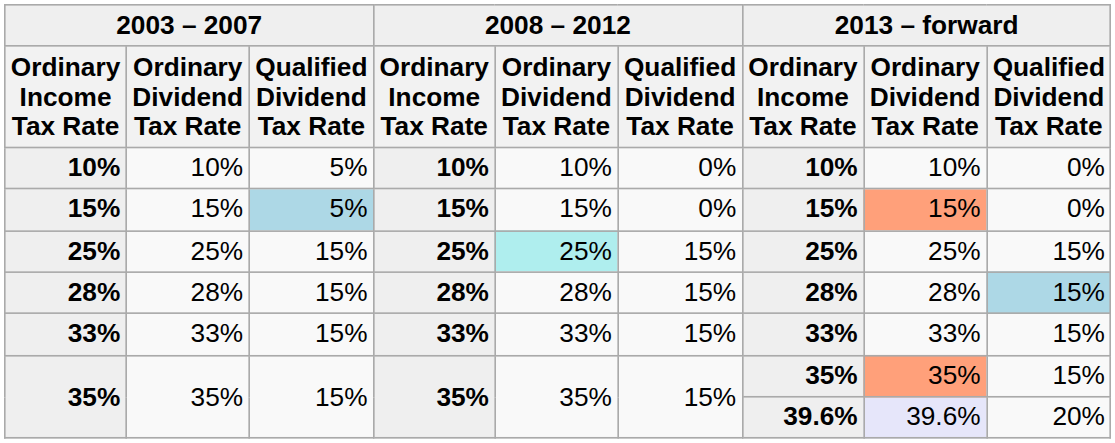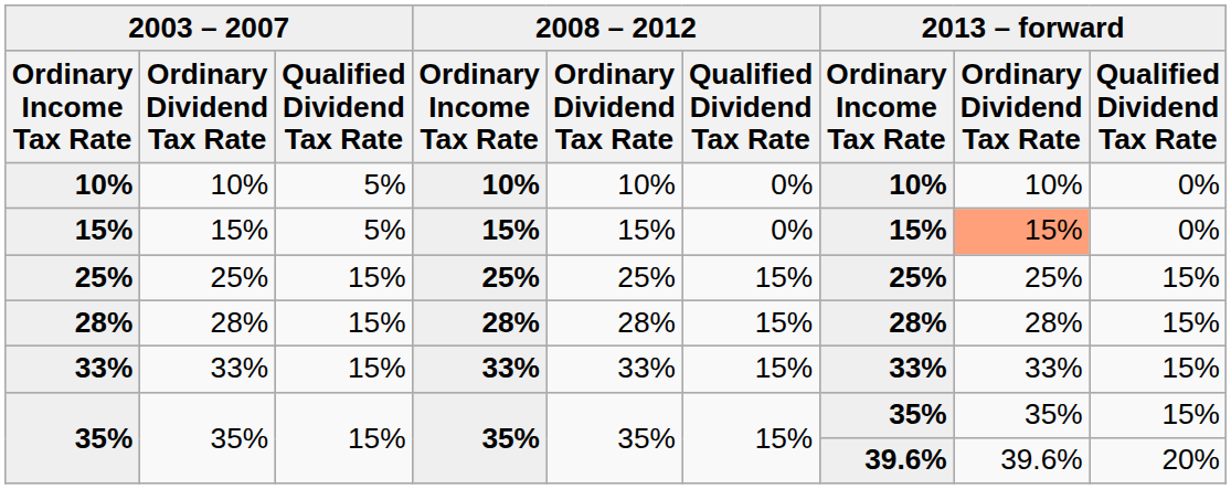row 4 | 2003 – 2007 / Qualified Dividend Tax Rate: lightblue background -> no background
row 5 | 2008 – 2012 / Ordinary Dividend Tax Rate: paleturquoise background -> no background
row 6 | 2013 – forward / Qualified Dividend Tax Rate: lightblue background -> no background
row 8 | 2013 – forward / Ordinary Dividend Tax Rate: lightsalmon background -> no background
row 9 | 2013 – forward / Ordinary Dividend Tax Rate: lavender background -> no background
